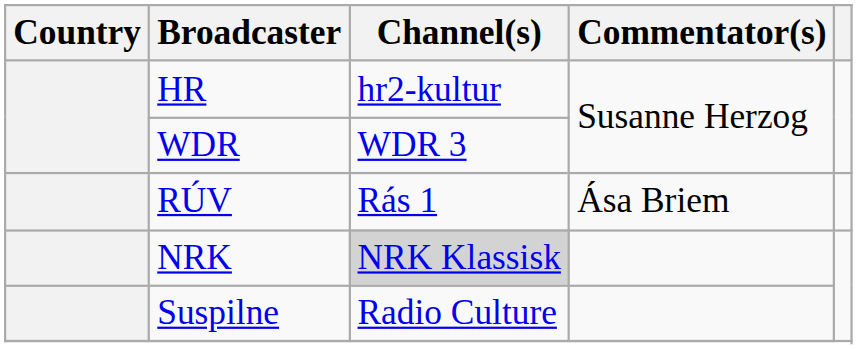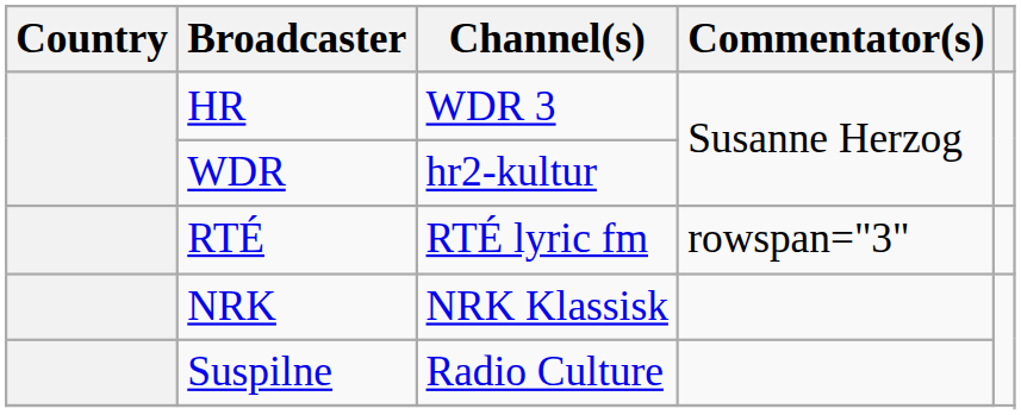HR | Channel(s): hr2-kultur -> WDR 3
WDR | Channel(s): WDR 3 -> hr2-kultur
- row: RÚV | Rás 1 | Ása Briem
+ row: RTÉ | RTÉ lyric fm | rowspan="3"
NRK | Channel(s): lightgrey background -> no background
